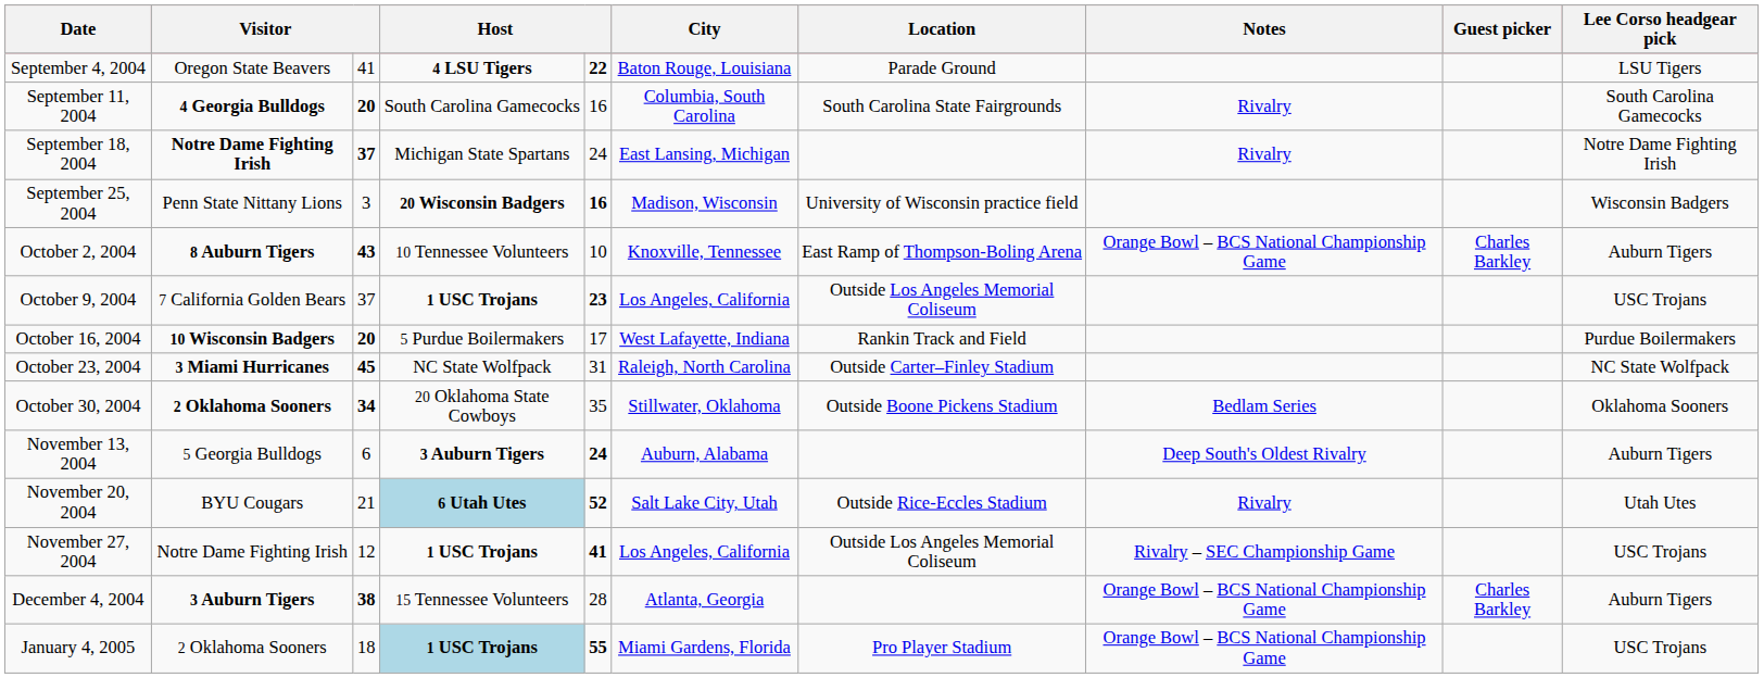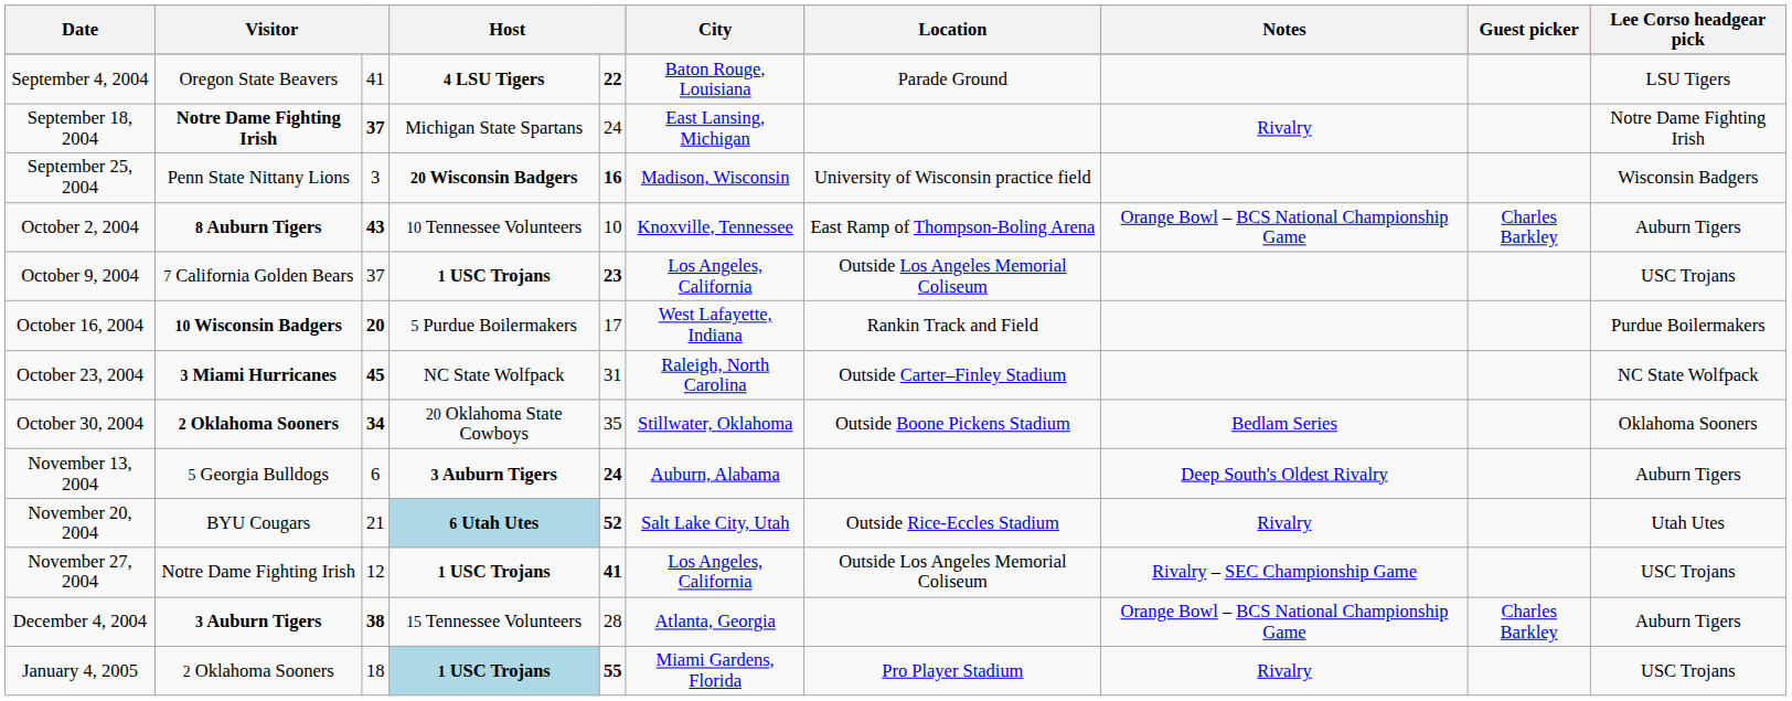- row: September 11, 2004 | 4 Georgia Bulldogs | 20 | South Carolina Gamecocks | 16 | Columbia, South Carolina | South Carolina State Fairgrounds | Rivalry | South Carolina Gamecocks
January 4, 2005 | Notes: Orange Bowl – BCS National Championship Game -> Rivalry
